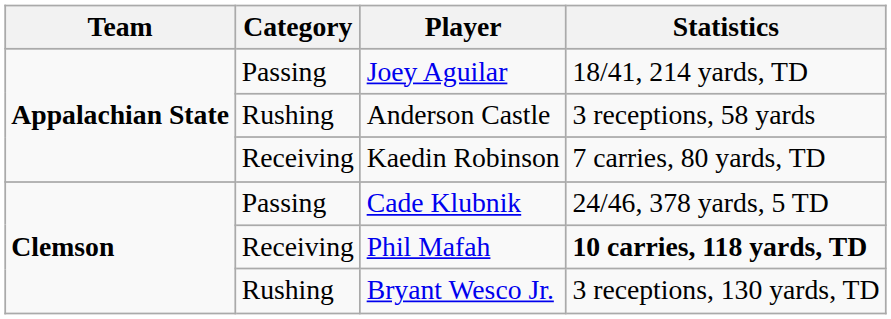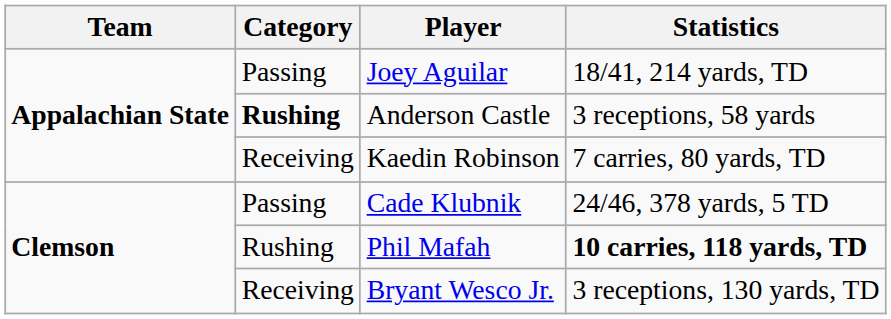Anderson Castle | Category: normal -> bold
Phil Mafah | Category: Receiving -> Rushing
Bryant Wesco Jr. | Category: Rushing -> Receiving
